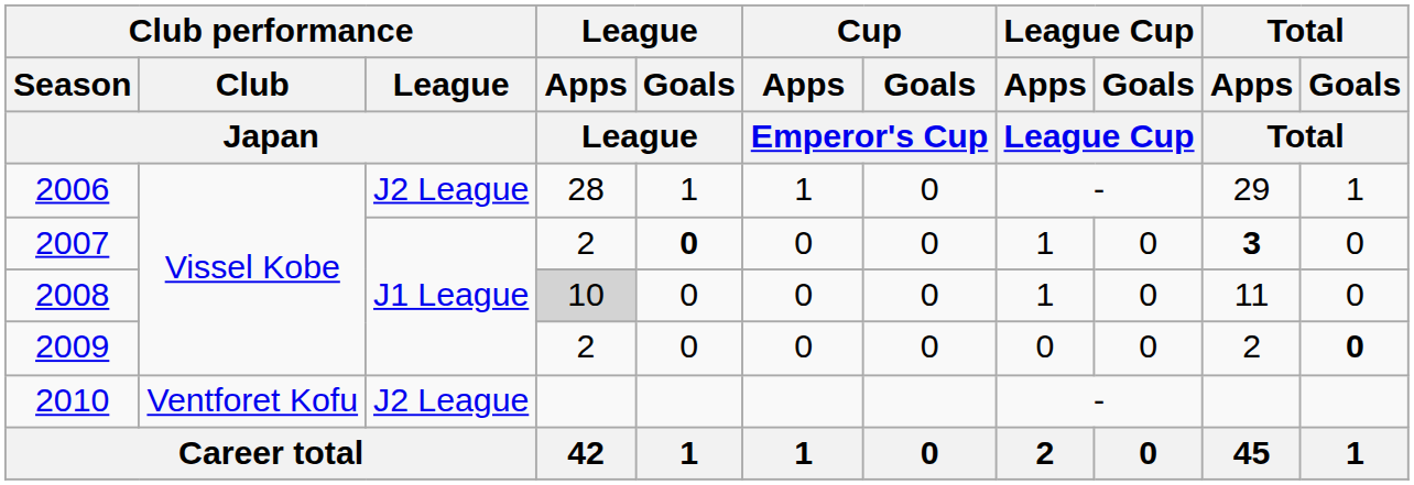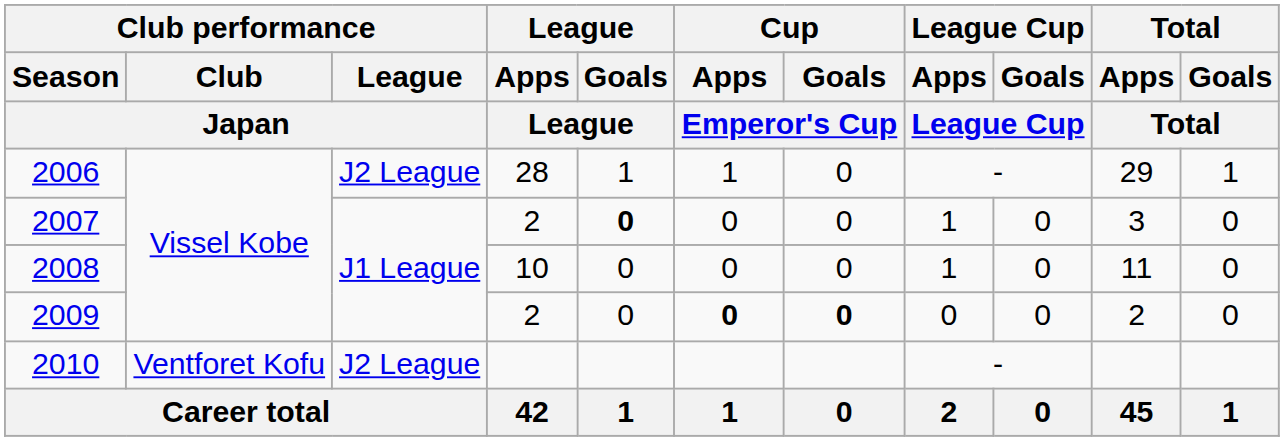2007 | Total / Apps / Total: bold -> normal
2008 | League / Apps / League: lightgrey background -> no background
2009 | Cup / Apps / Emperor's Cup: normal -> bold
2009 | Cup / Goals / Emperor's Cup: normal -> bold
2009 | Total / Goals / Total: bold -> normal
